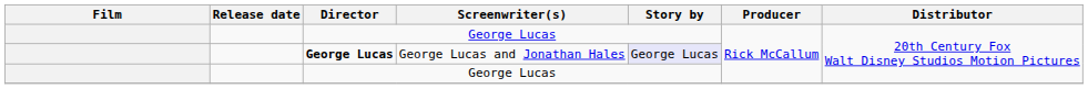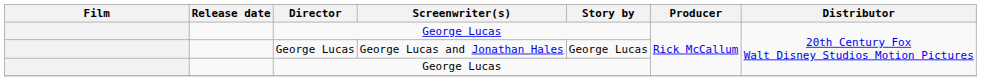George Lucas and Jonathan Hales | Director: bold -> normal
George Lucas and Jonathan Hales | Story by: lavender background -> no background
